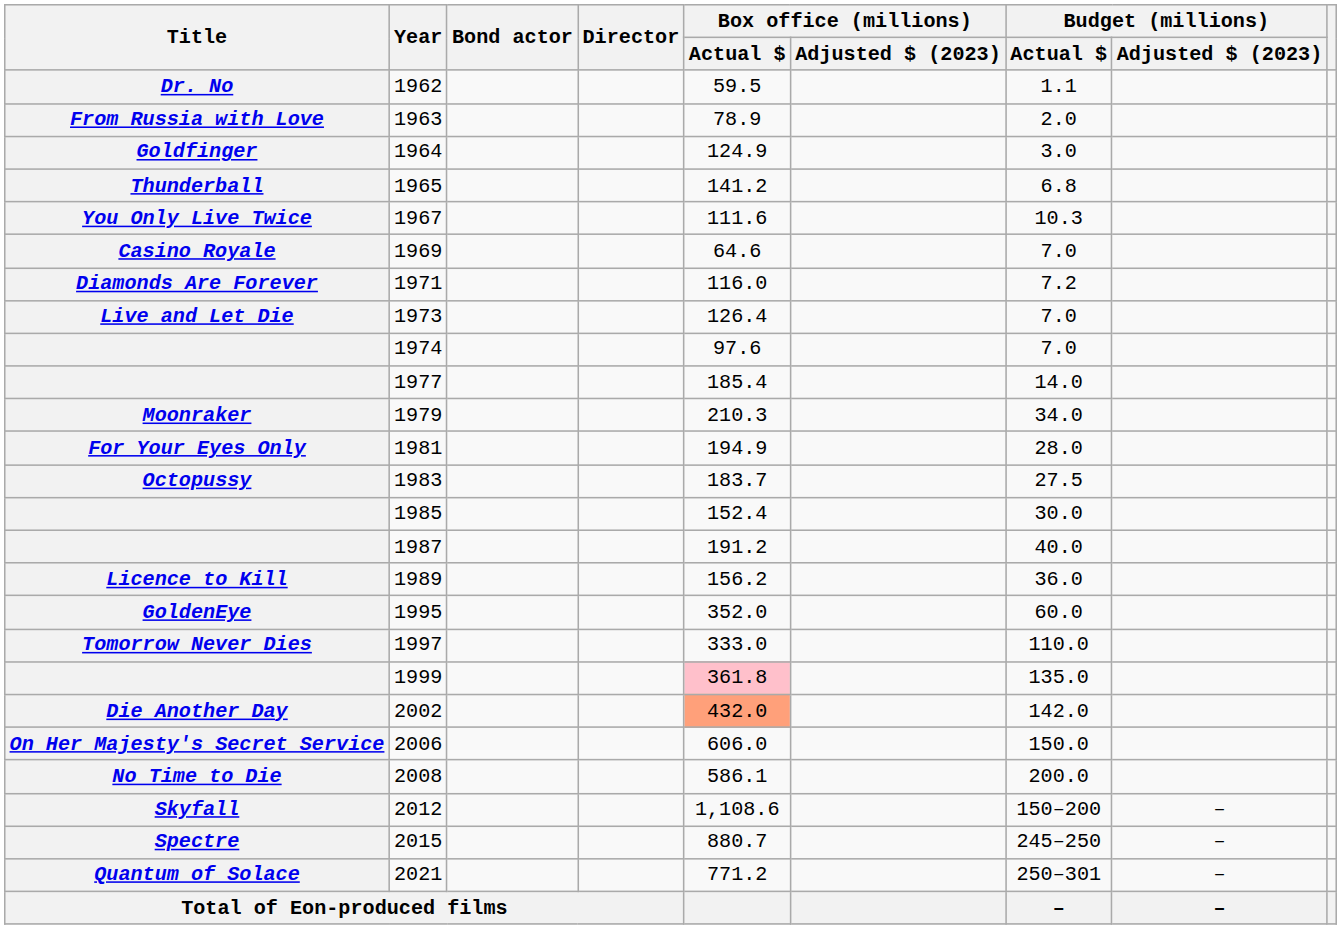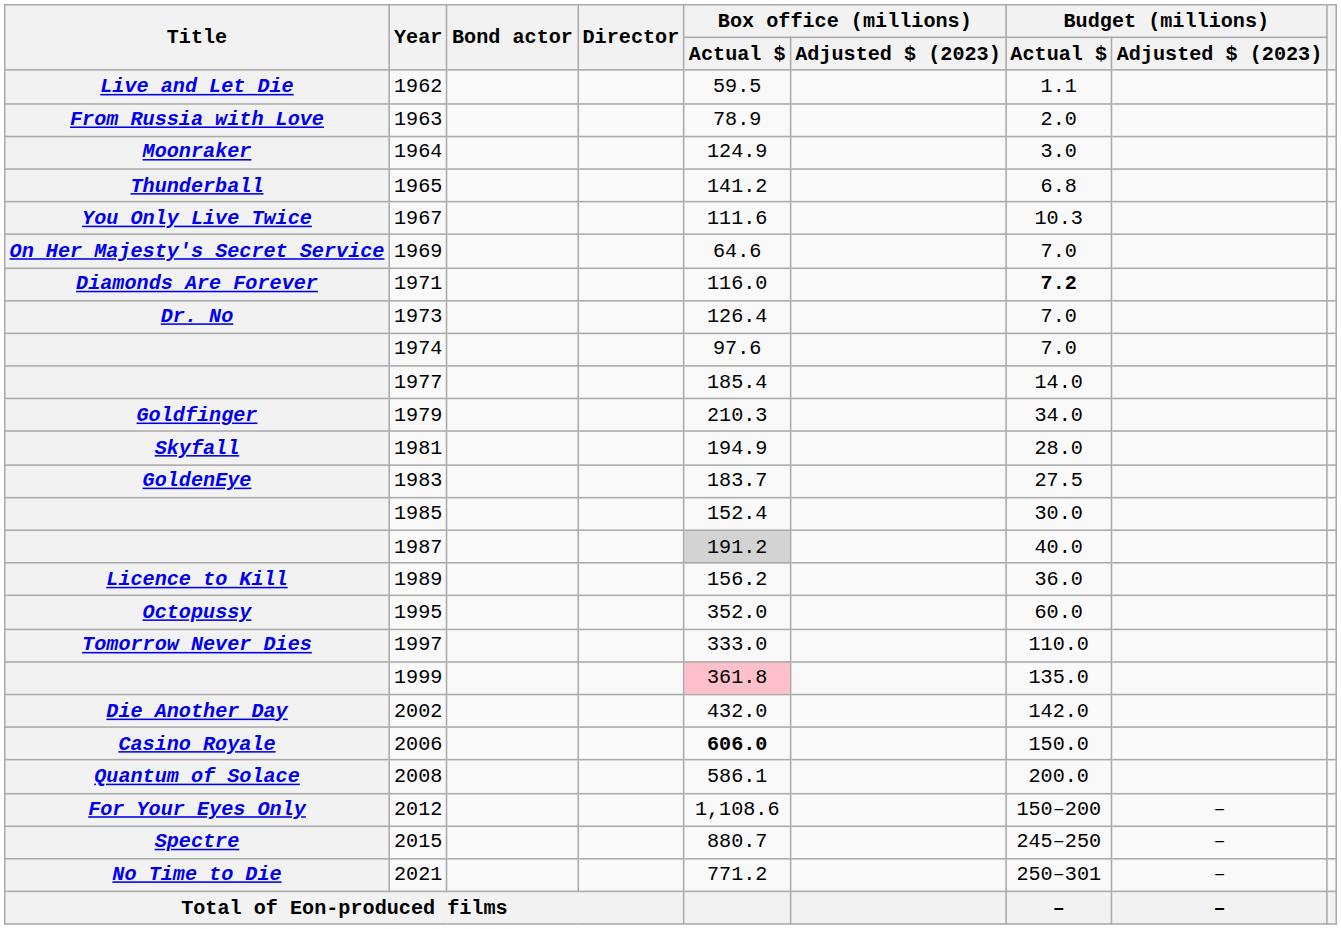1962 | Title: Dr. No -> Live and Let Die
1964 | Title: Goldfinger -> Moonraker
1969 | Title: Casino Royale -> On Her Majesty's Secret Service
1971 | Budget (millions) / Actual $: normal -> bold
1973 | Title: Live and Let Die -> Dr. No
1979 | Title: Moonraker -> Goldfinger
1981 | Title: For Your Eyes Only -> Skyfall
1983 | Title: Octopussy -> GoldenEye
1987 | Box office (millions) / Actual $: no background -> lightgrey background
1995 | Title: GoldenEye -> Octopussy
2002 | Box office (millions) / Actual $: lightsalmon background -> no background
2006 | Title: On Her Majesty's Secret Service -> Casino Royale
2006 | Box office (millions) / Actual $: normal -> bold
2008 | Title: No Time to Die -> Quantum of Solace
2012 | Title: Skyfall -> For Your Eyes Only
2021 | Title: Quantum of Solace -> No Time to Die
